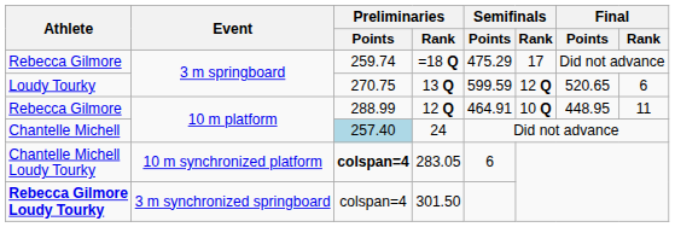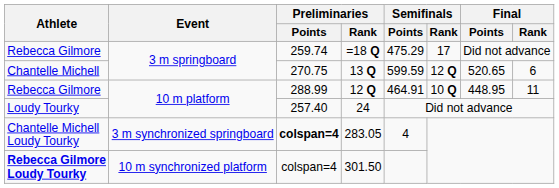13 Q | Athlete: Loudy Tourky -> Chantelle Michell
24 | Athlete: Chantelle Michell -> Loudy Tourky
24 | Preliminaries / Points: lightblue background -> no background
283.05 | Event: 10 m synchronized platform -> 3 m synchronized springboard
283.05 | Semifinals / Points: 6 -> 4
301.50 | Event: 3 m synchronized springboard -> 10 m synchronized platform
